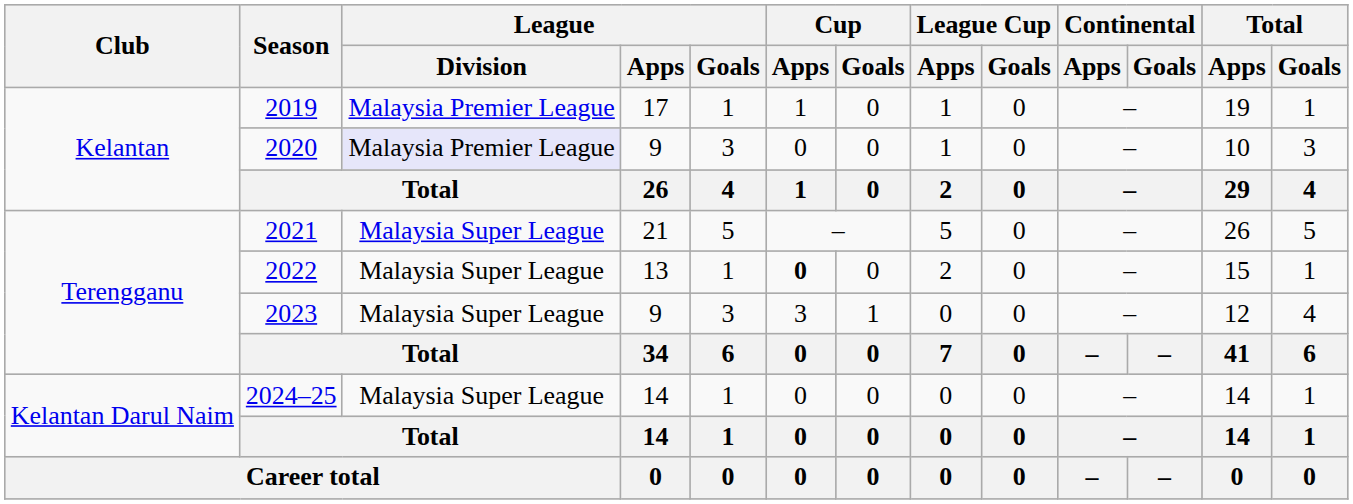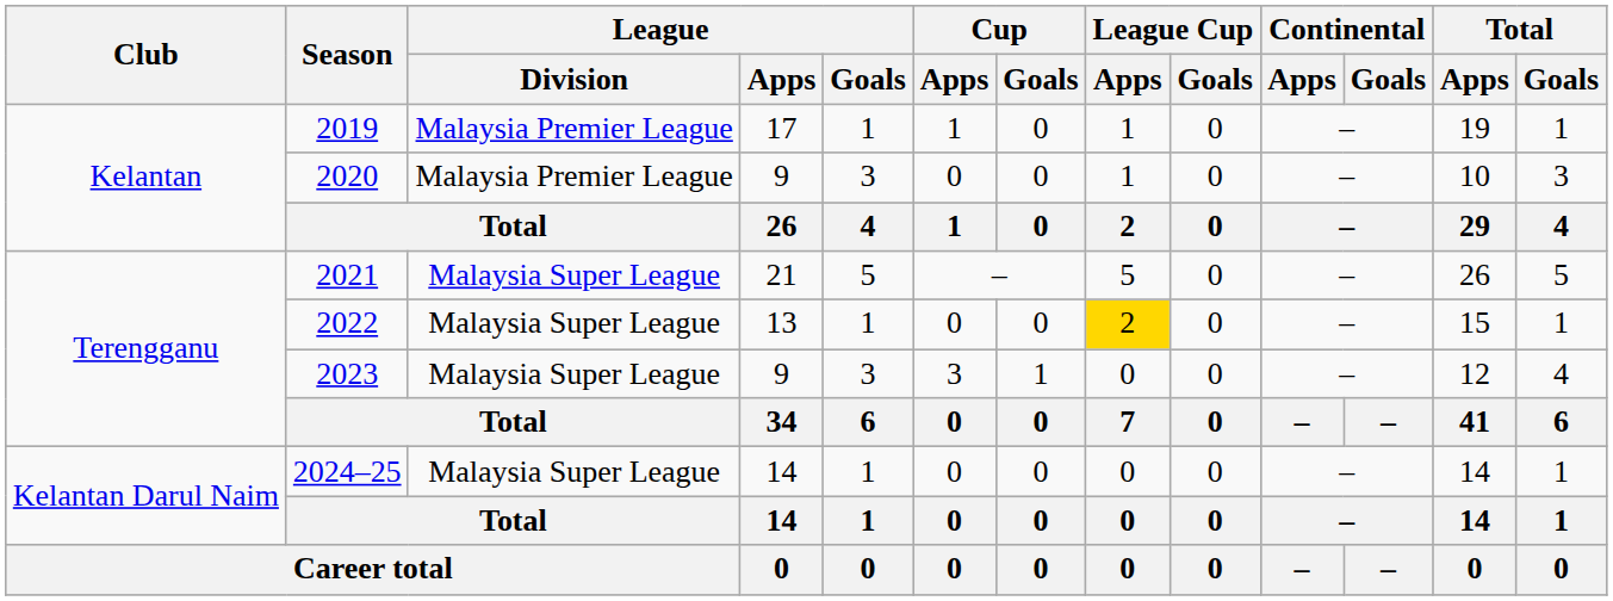2020 | League / Division: lavender background -> no background
2022 | Cup / Apps: bold -> normal
2022 | League Cup / Apps: no background -> gold background
